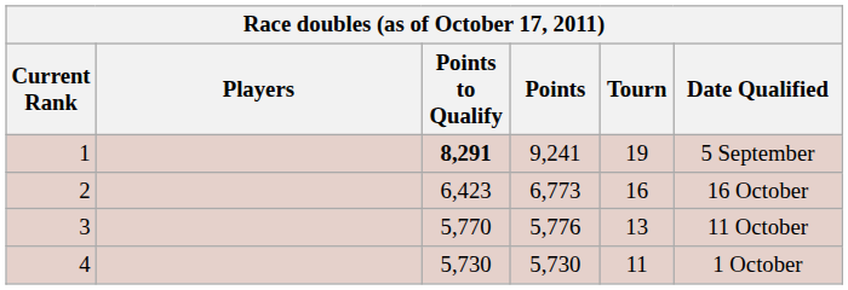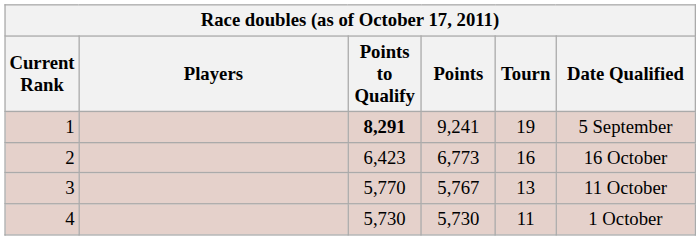3 | Points: 5,776 -> 5,767
